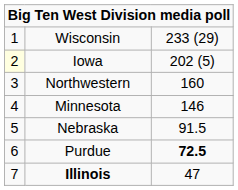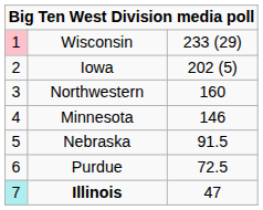Wisconsin | column 1: no background -> pink background
Iowa | column 1: lightyellow background -> no background
Purdue | column 3: bold -> normal
Illinois | column 1: no background -> paleturquoise background
